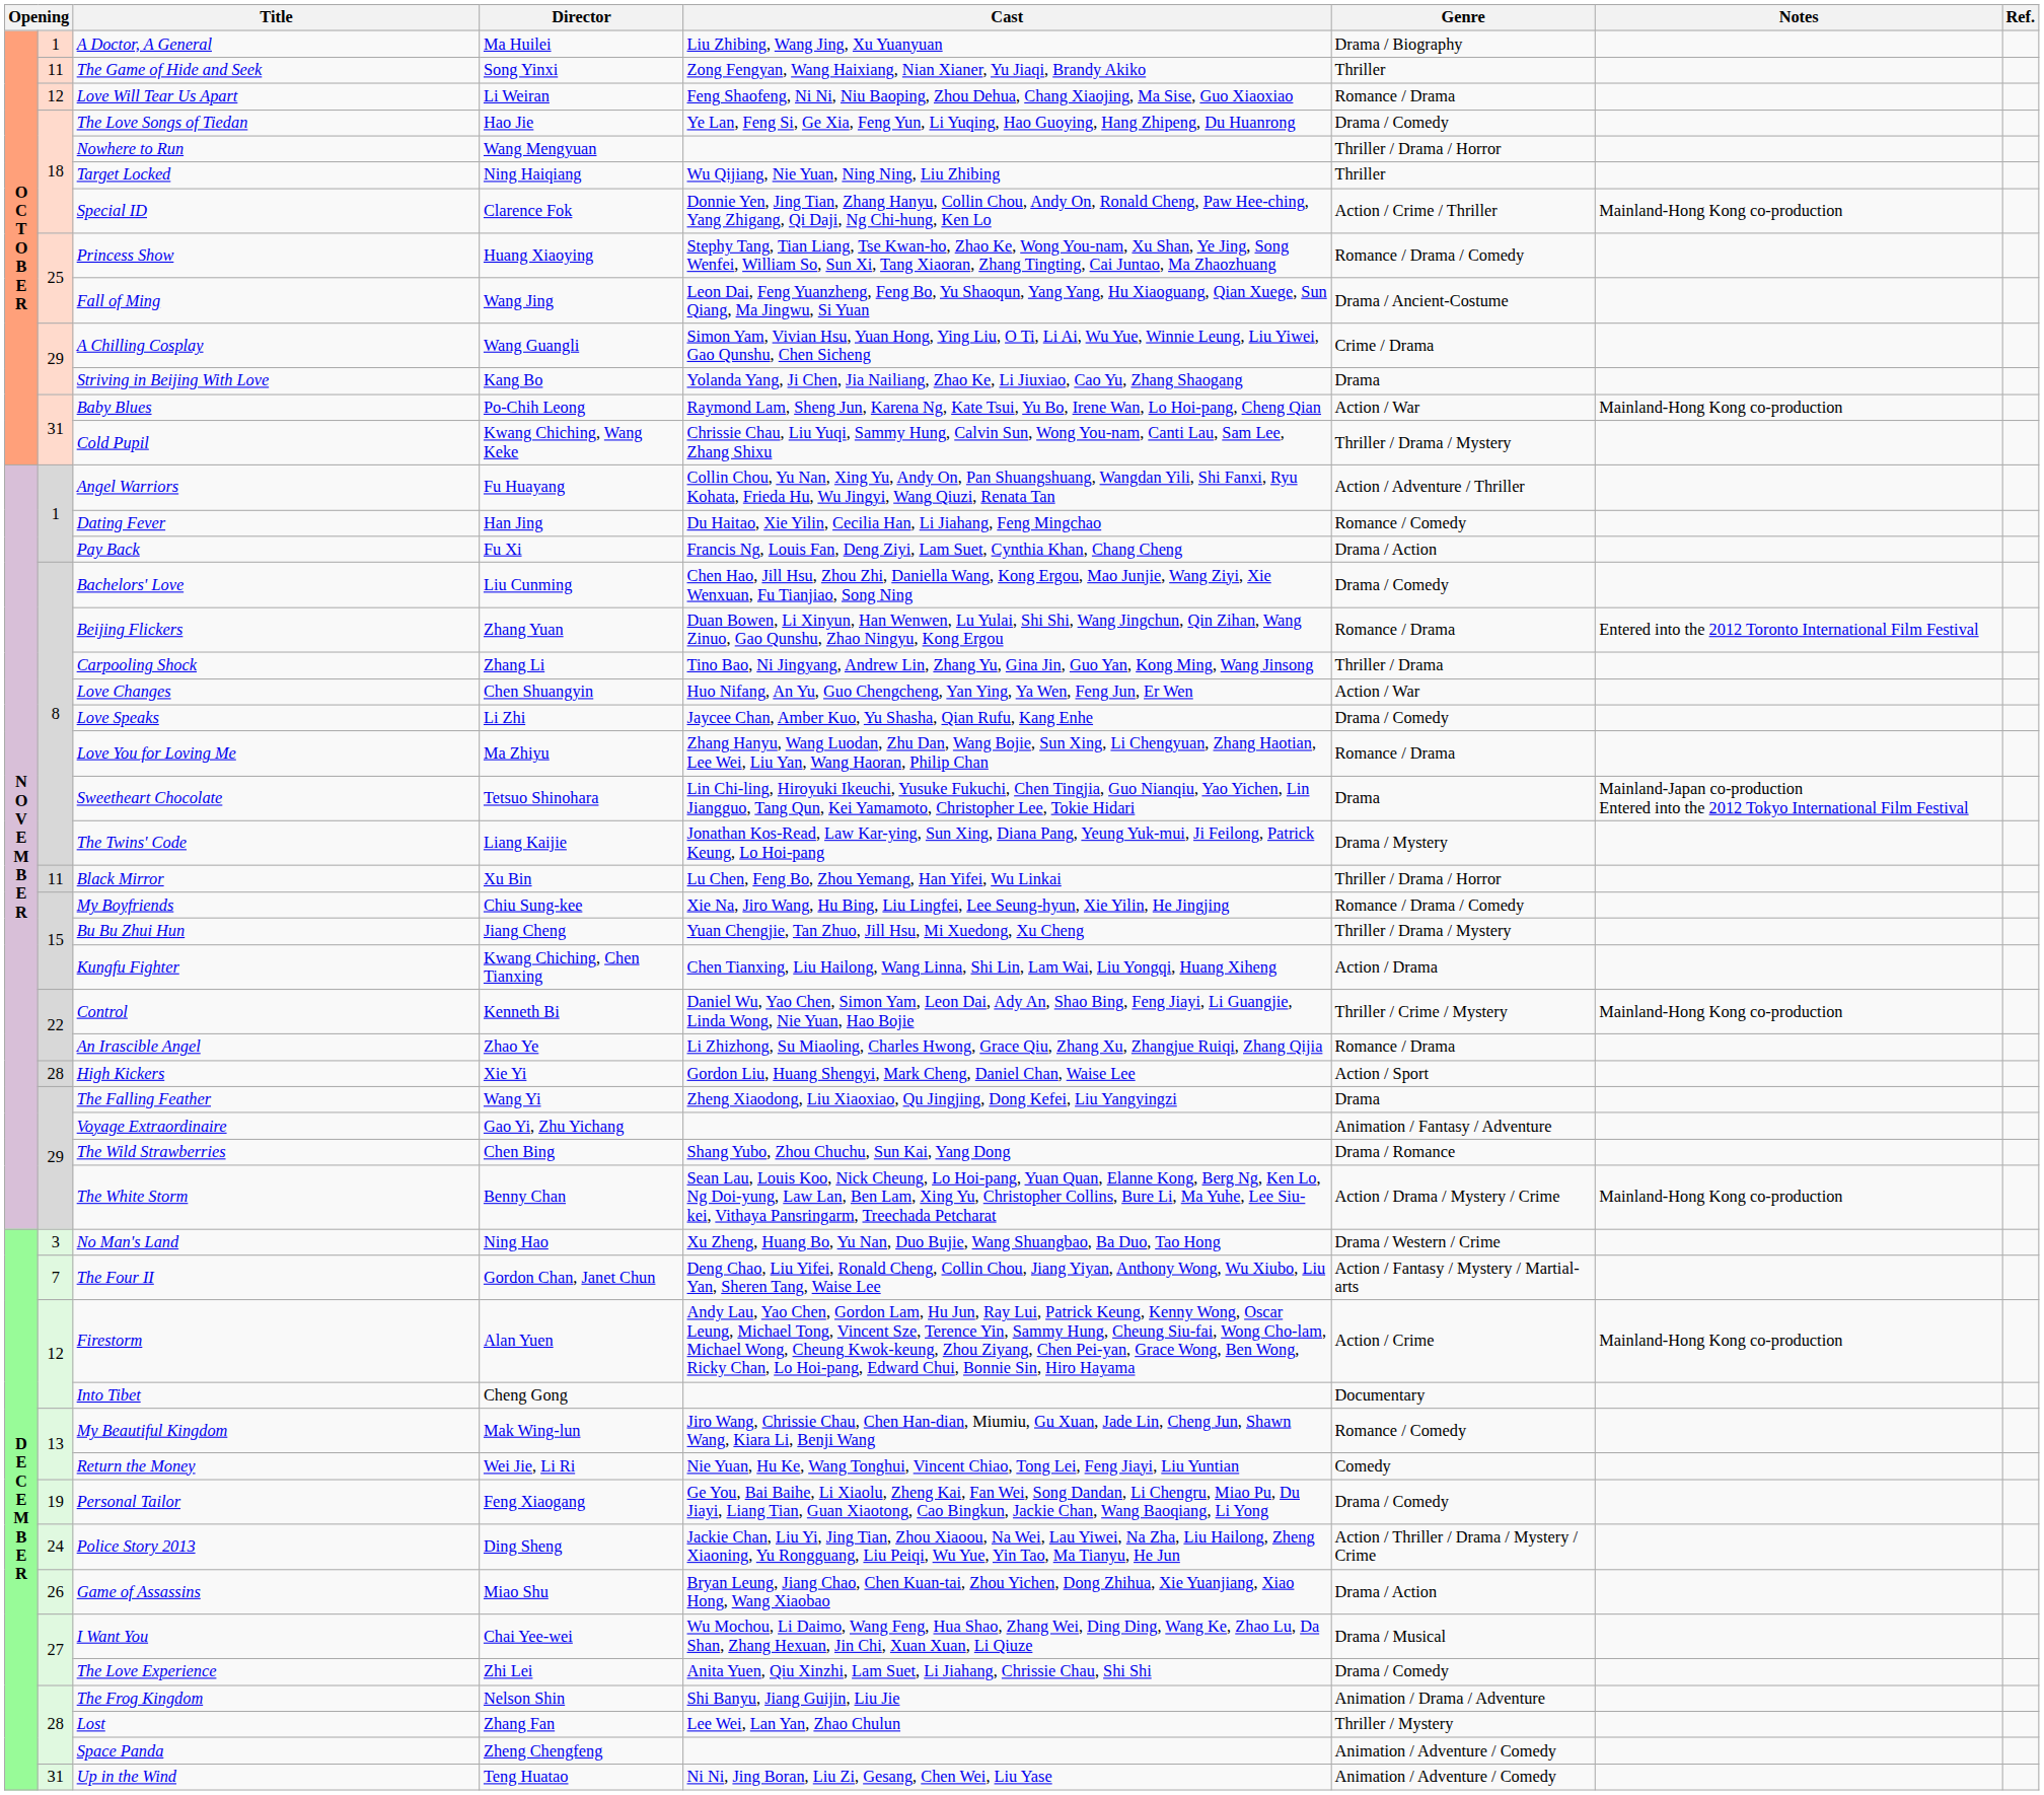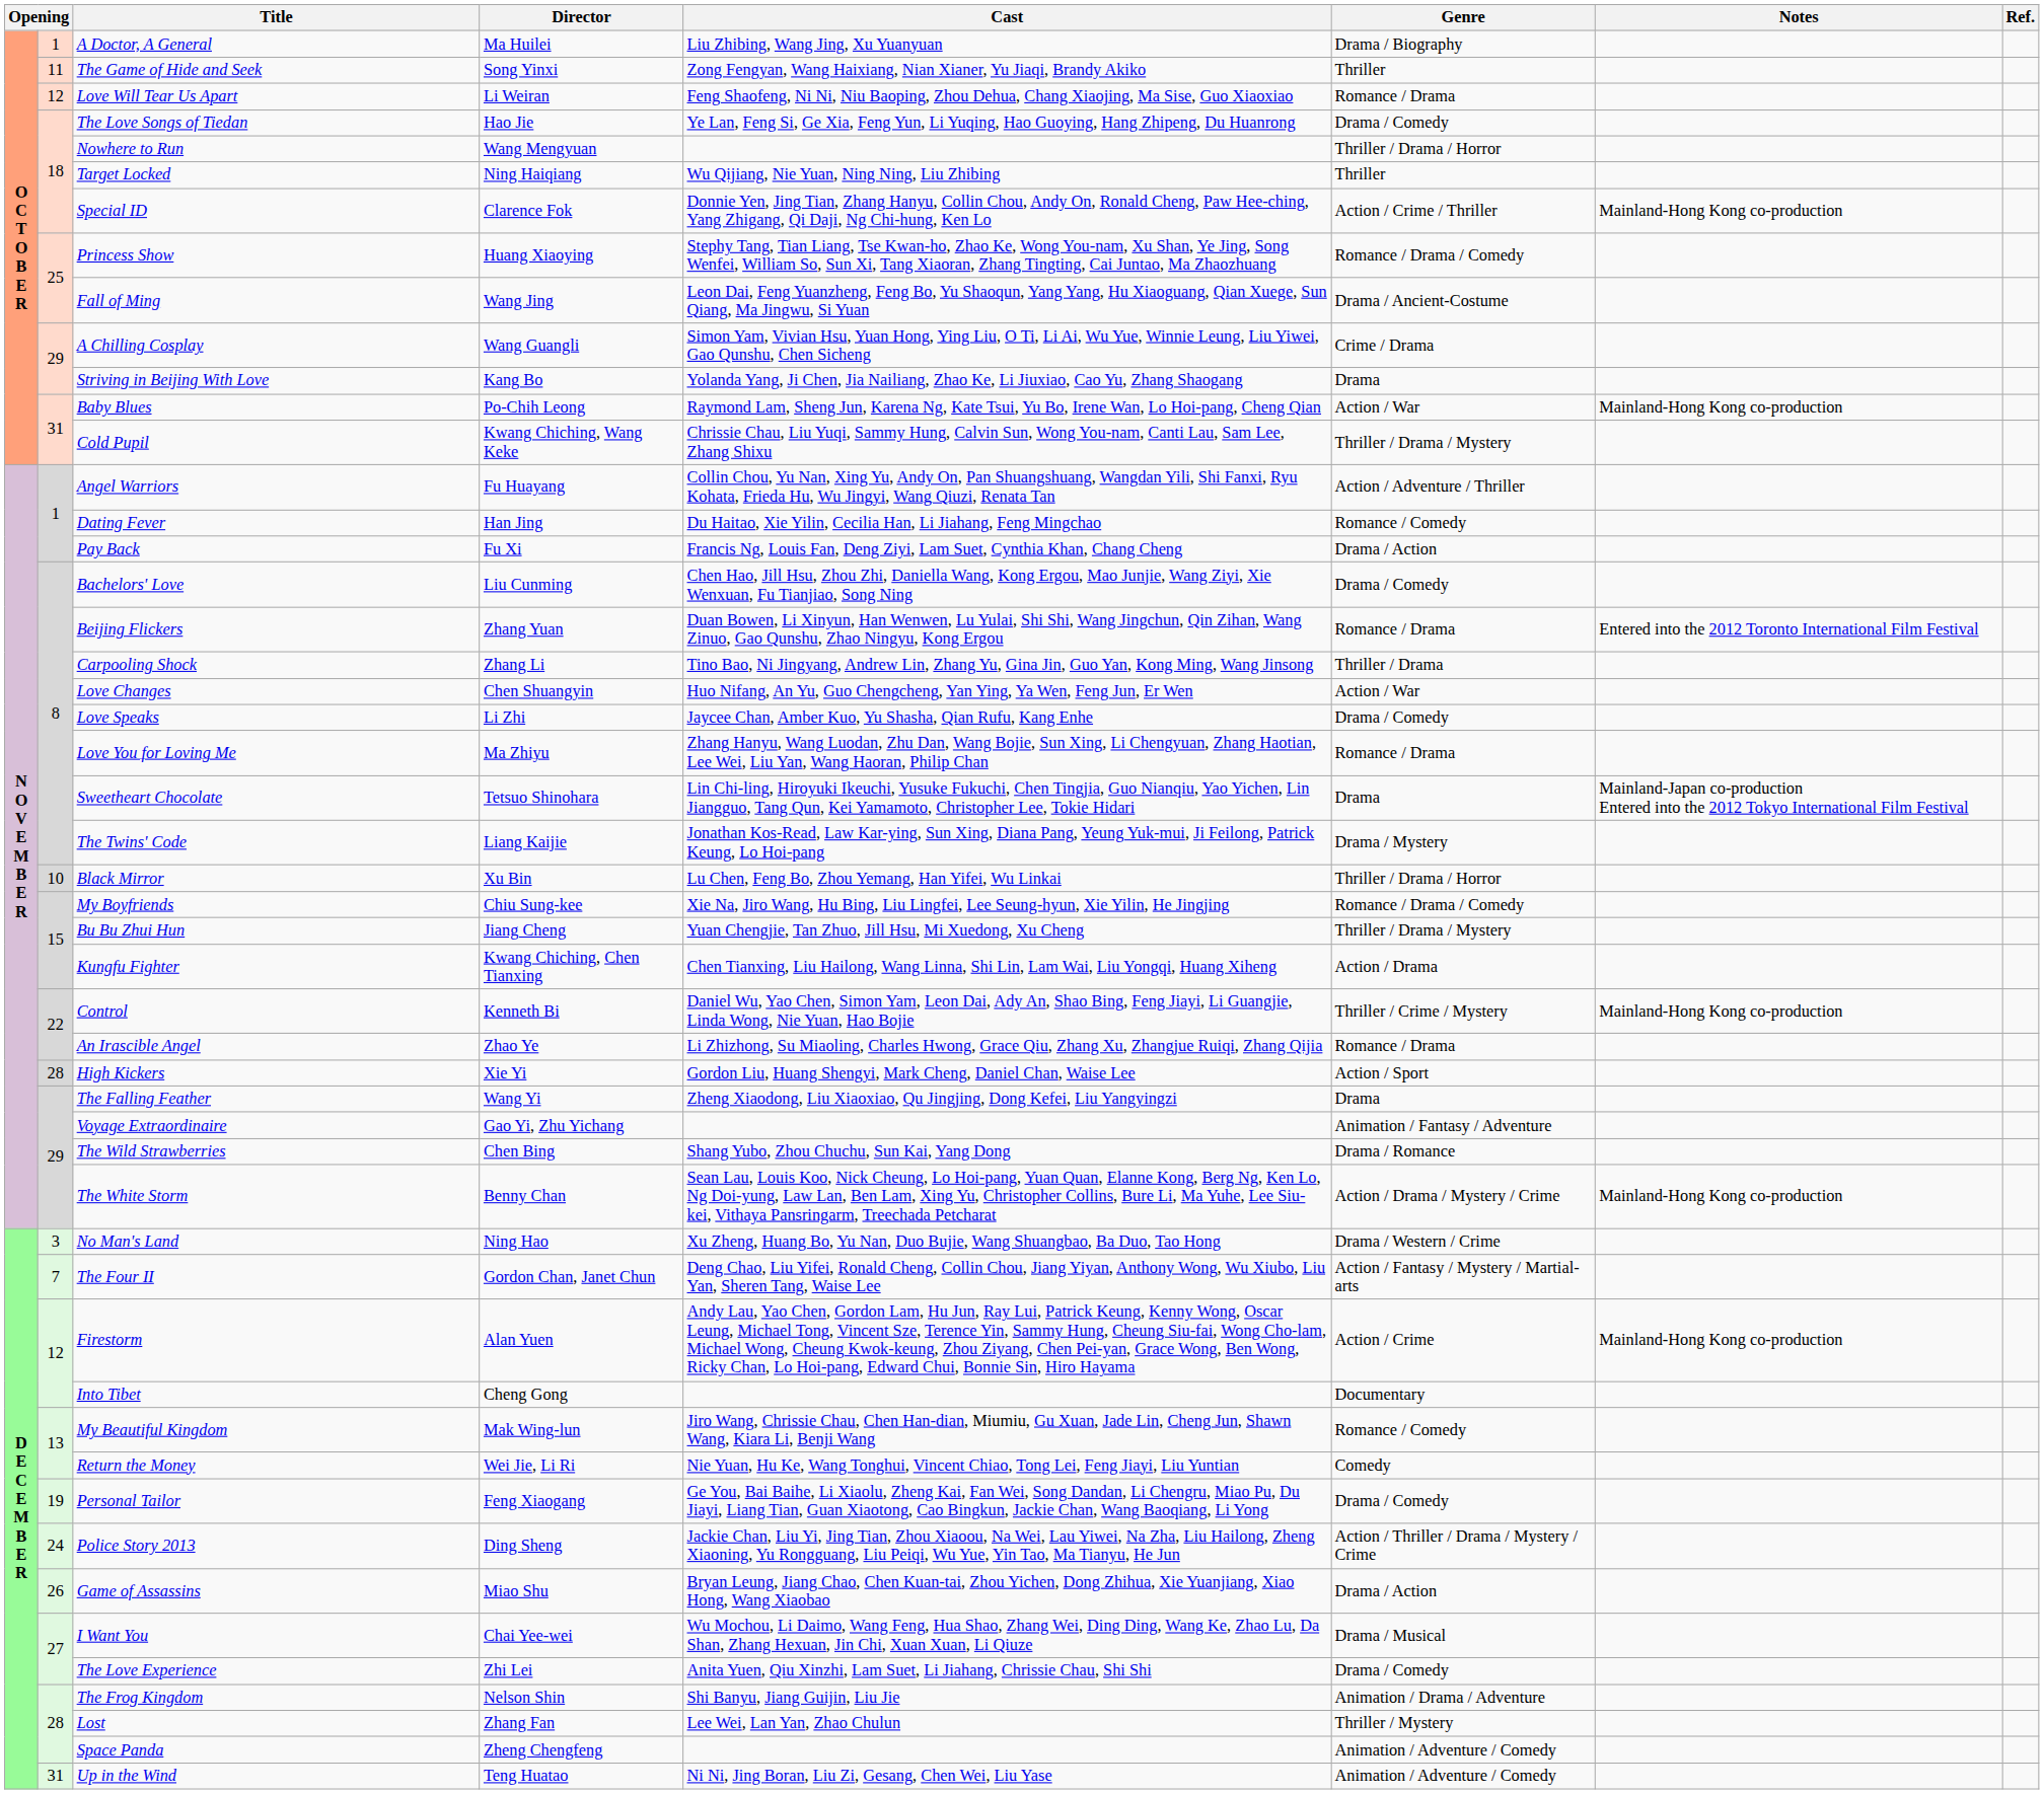Black Mirror | column 2: 11 -> 10
